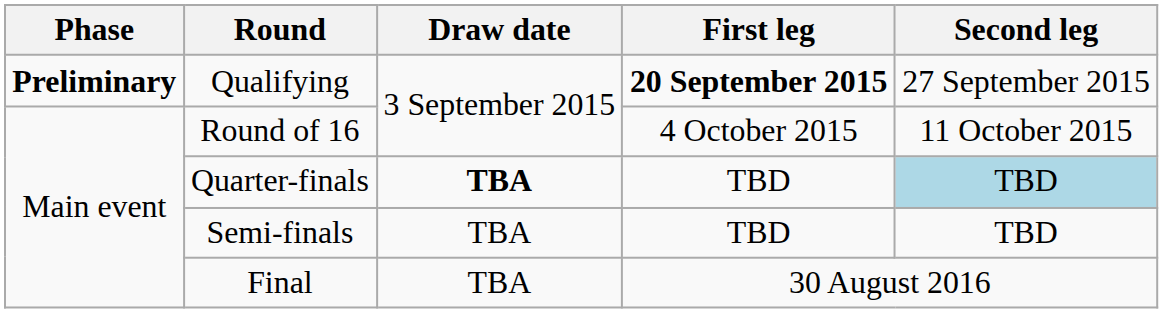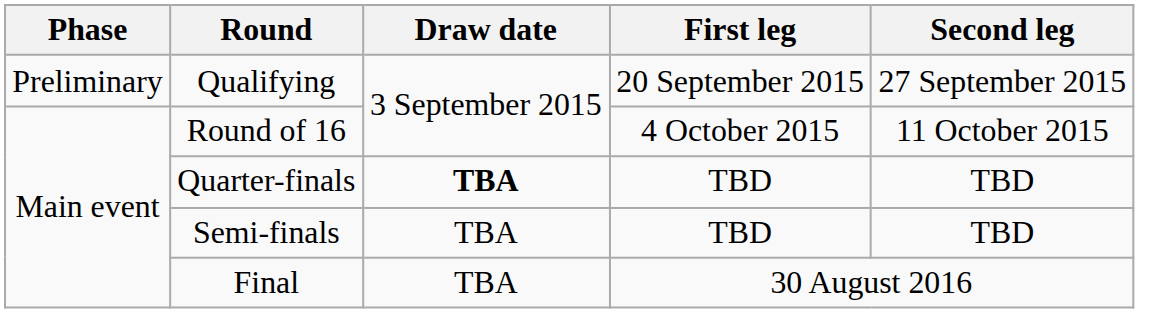Qualifying | Phase: bold -> normal
Qualifying | First leg: bold -> normal
Quarter-finals | Second leg: lightblue background -> no background
